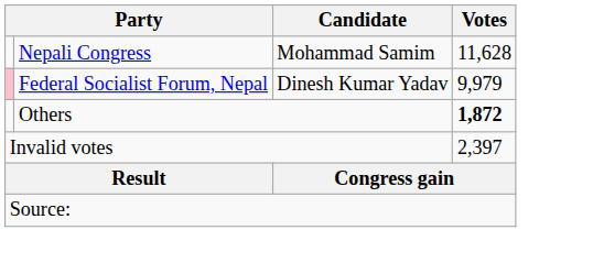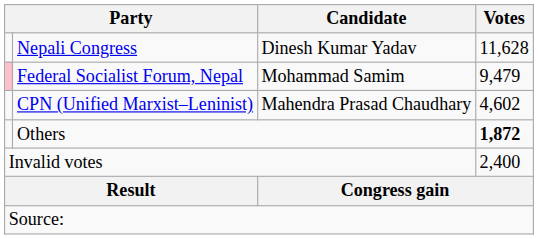Nepali Congress | Candidate: Mohammad Samim -> Dinesh Kumar Yadav
Federal Socialist Forum, Nepal | Candidate: Dinesh Kumar Yadav -> Mohammad Samim
Federal Socialist Forum, Nepal | Votes: 9,979 -> 9,479
+ row: CPN (Unified Marxist–Leninist) | Mahendra Prasad Chaudhary | 4,602
Invalid votes | Votes: 2,397 -> 2,400
